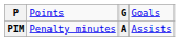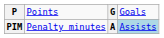PIM | column 4: no background -> lightblue background
